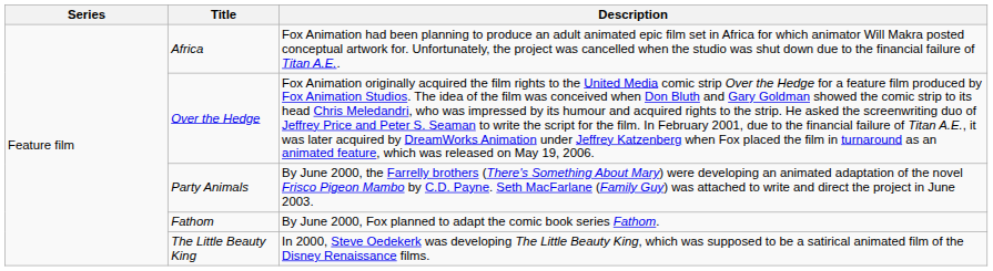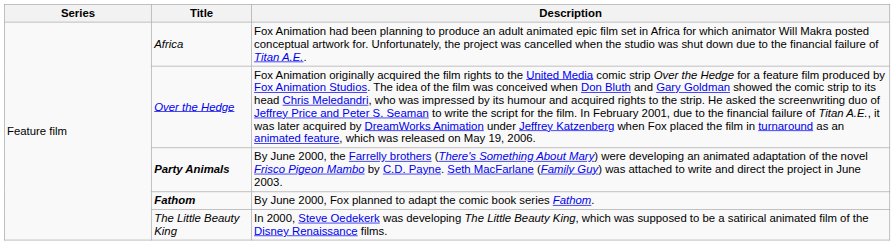Party Animals | Title: normal -> bold
Fathom | Title: normal -> bold
